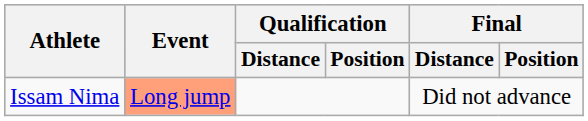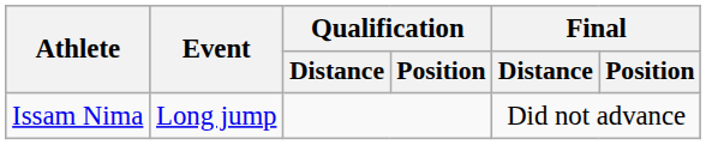Issam Nima | Event: lightsalmon background -> no background
